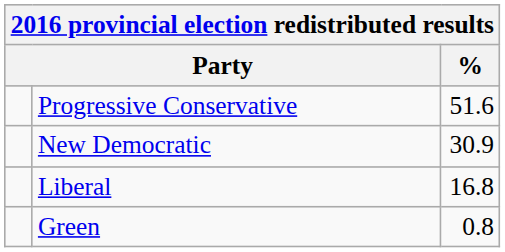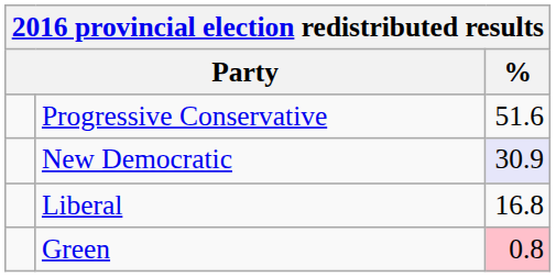New Democratic | %: no background -> lavender background
Green | %: no background -> pink background
